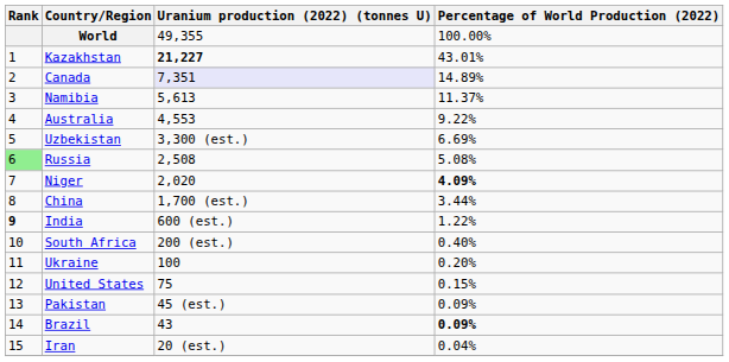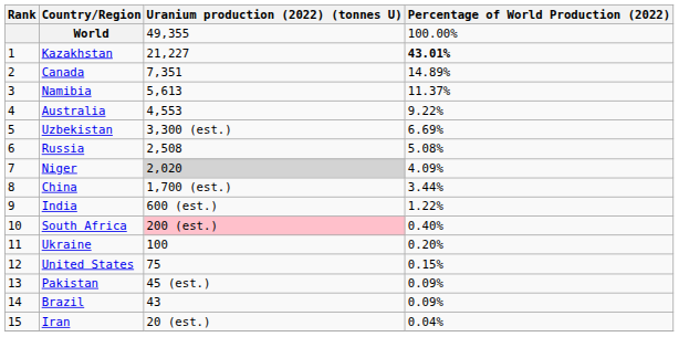Kazakhstan | Uranium production (2022) (tonnes U): bold -> normal
Kazakhstan | Percentage of World Production (2022): normal -> bold
Canada | Uranium production (2022) (tonnes U): lavender background -> no background
Russia | Rank: lightgreen background -> no background
Niger | Uranium production (2022) (tonnes U): no background -> lightgrey background
Niger | Percentage of World Production (2022): bold -> normal
India | Rank: bold -> normal
South Africa | Uranium production (2022) (tonnes U): no background -> pink background
Brazil | Percentage of World Production (2022): bold -> normal
